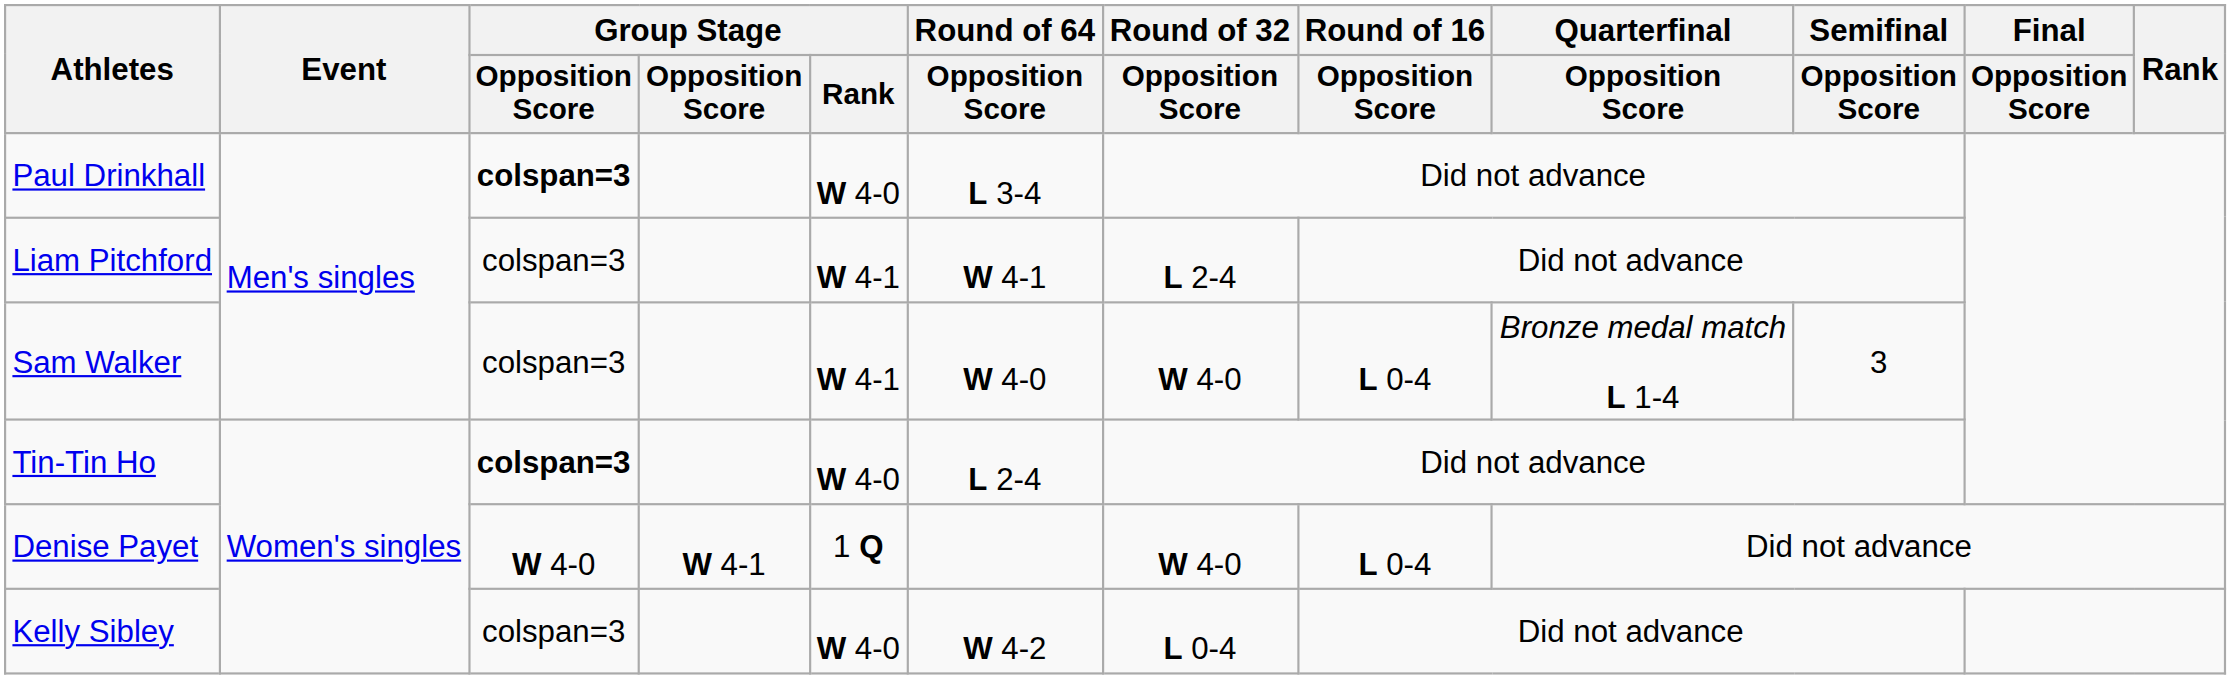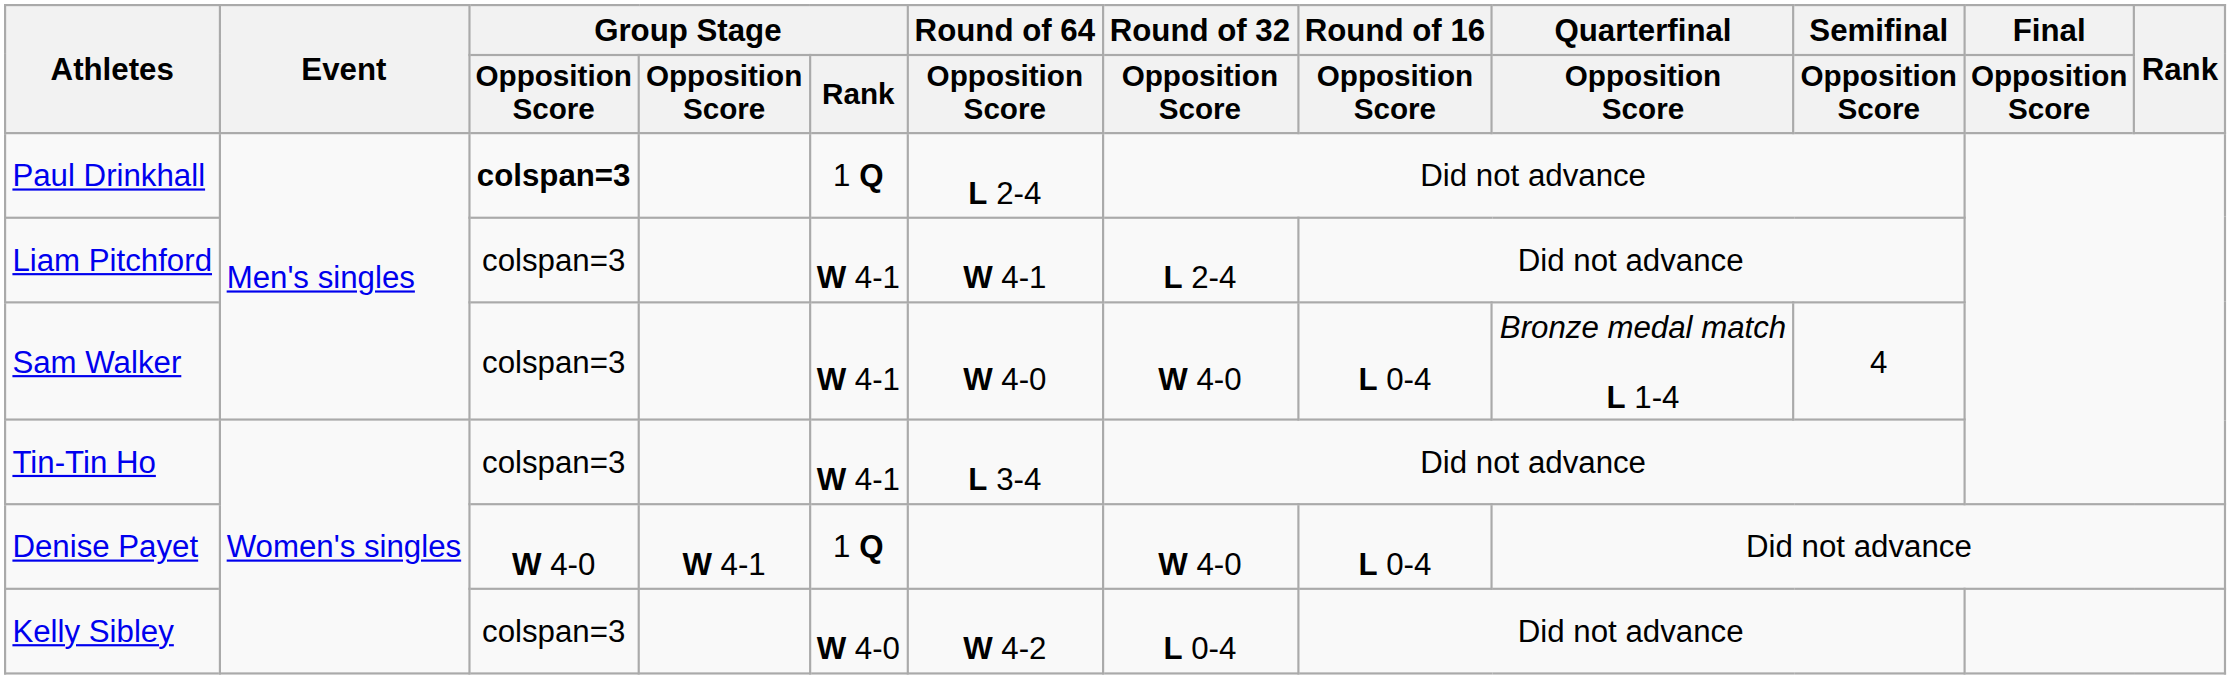Paul Drinkhall | Group Stage / Rank: W 4-0 -> 1 Q
Paul Drinkhall | Round of 64 / Opposition Score: L 3-4 -> L 2-4
Sam Walker | Semifinal / Opposition Score: 3 -> 4
Tin-Tin Ho | column 3: bold -> normal
Tin-Tin Ho | Group Stage / Rank: W 4-0 -> W 4-1
Tin-Tin Ho | Round of 64 / Opposition Score: L 2-4 -> L 3-4
